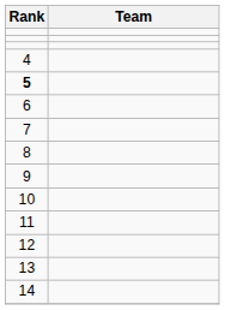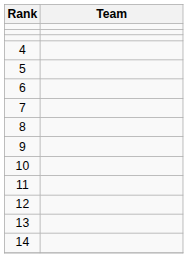row 6 | Rank: bold -> normal
